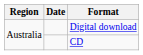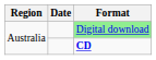Digital download | Format: no background -> lightgreen background
CD | Format: normal -> bold
